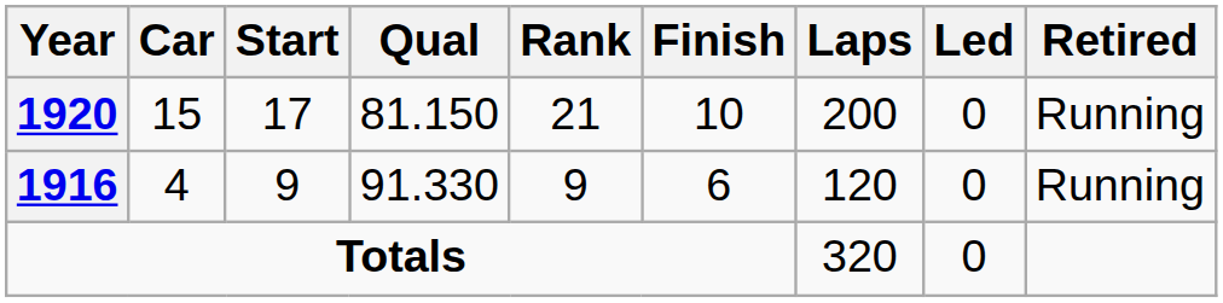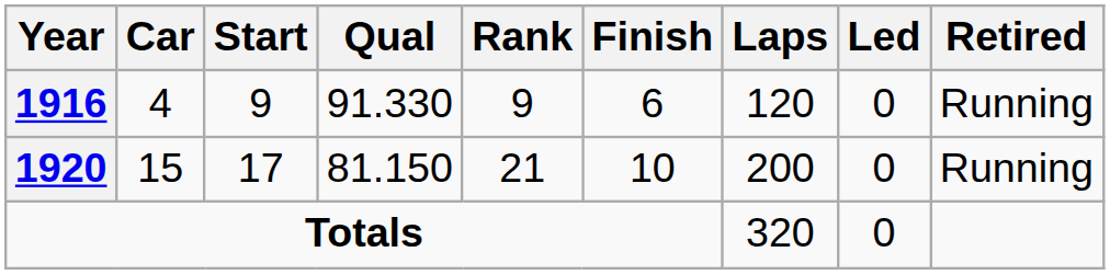rows swapped: 1916 <-> 1920
